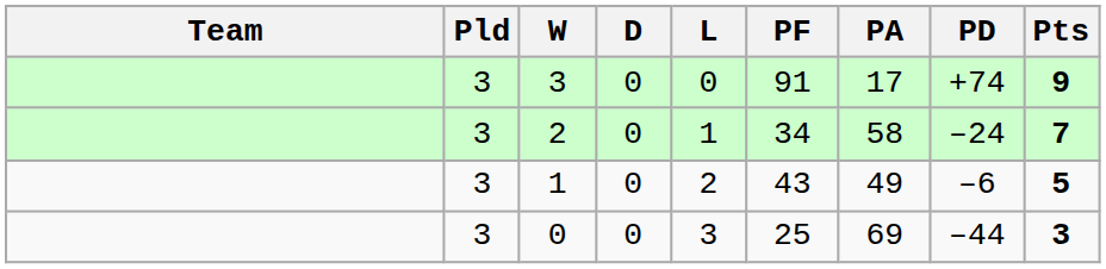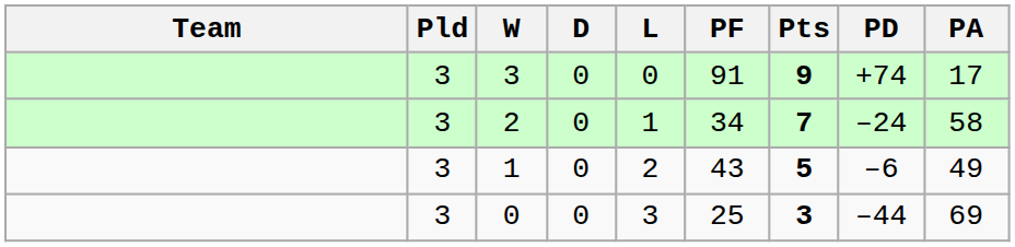columns swapped: PA <-> Pts
